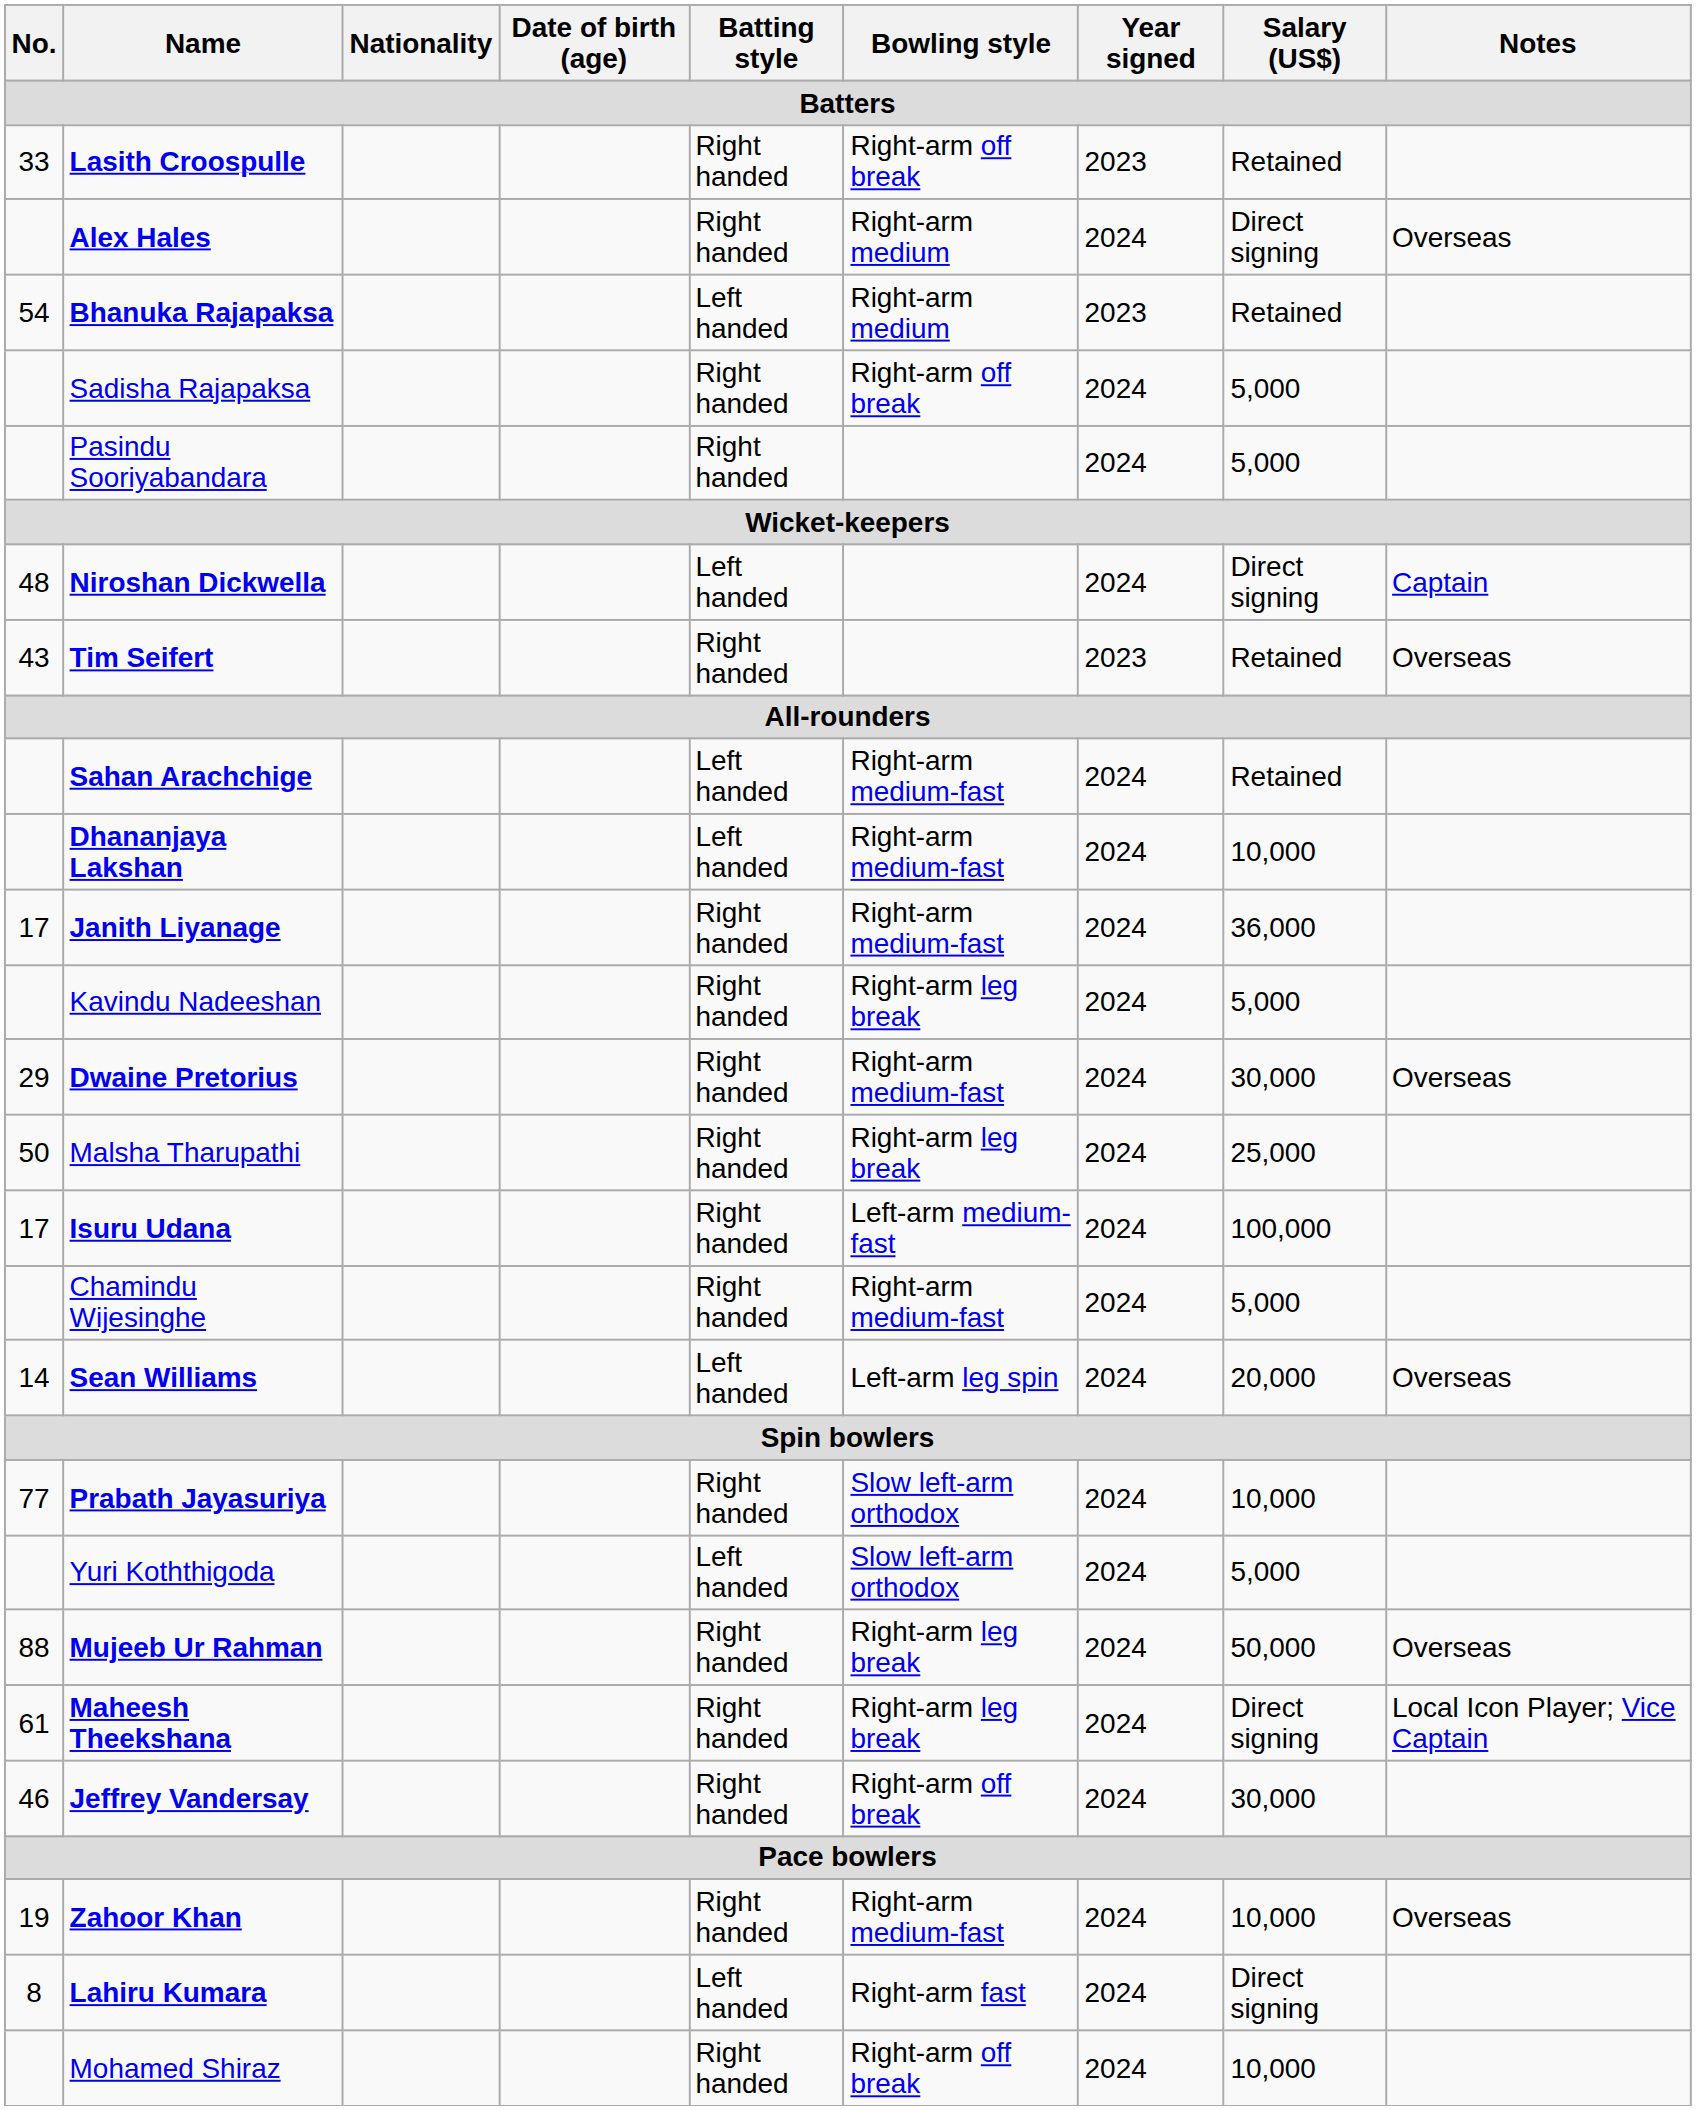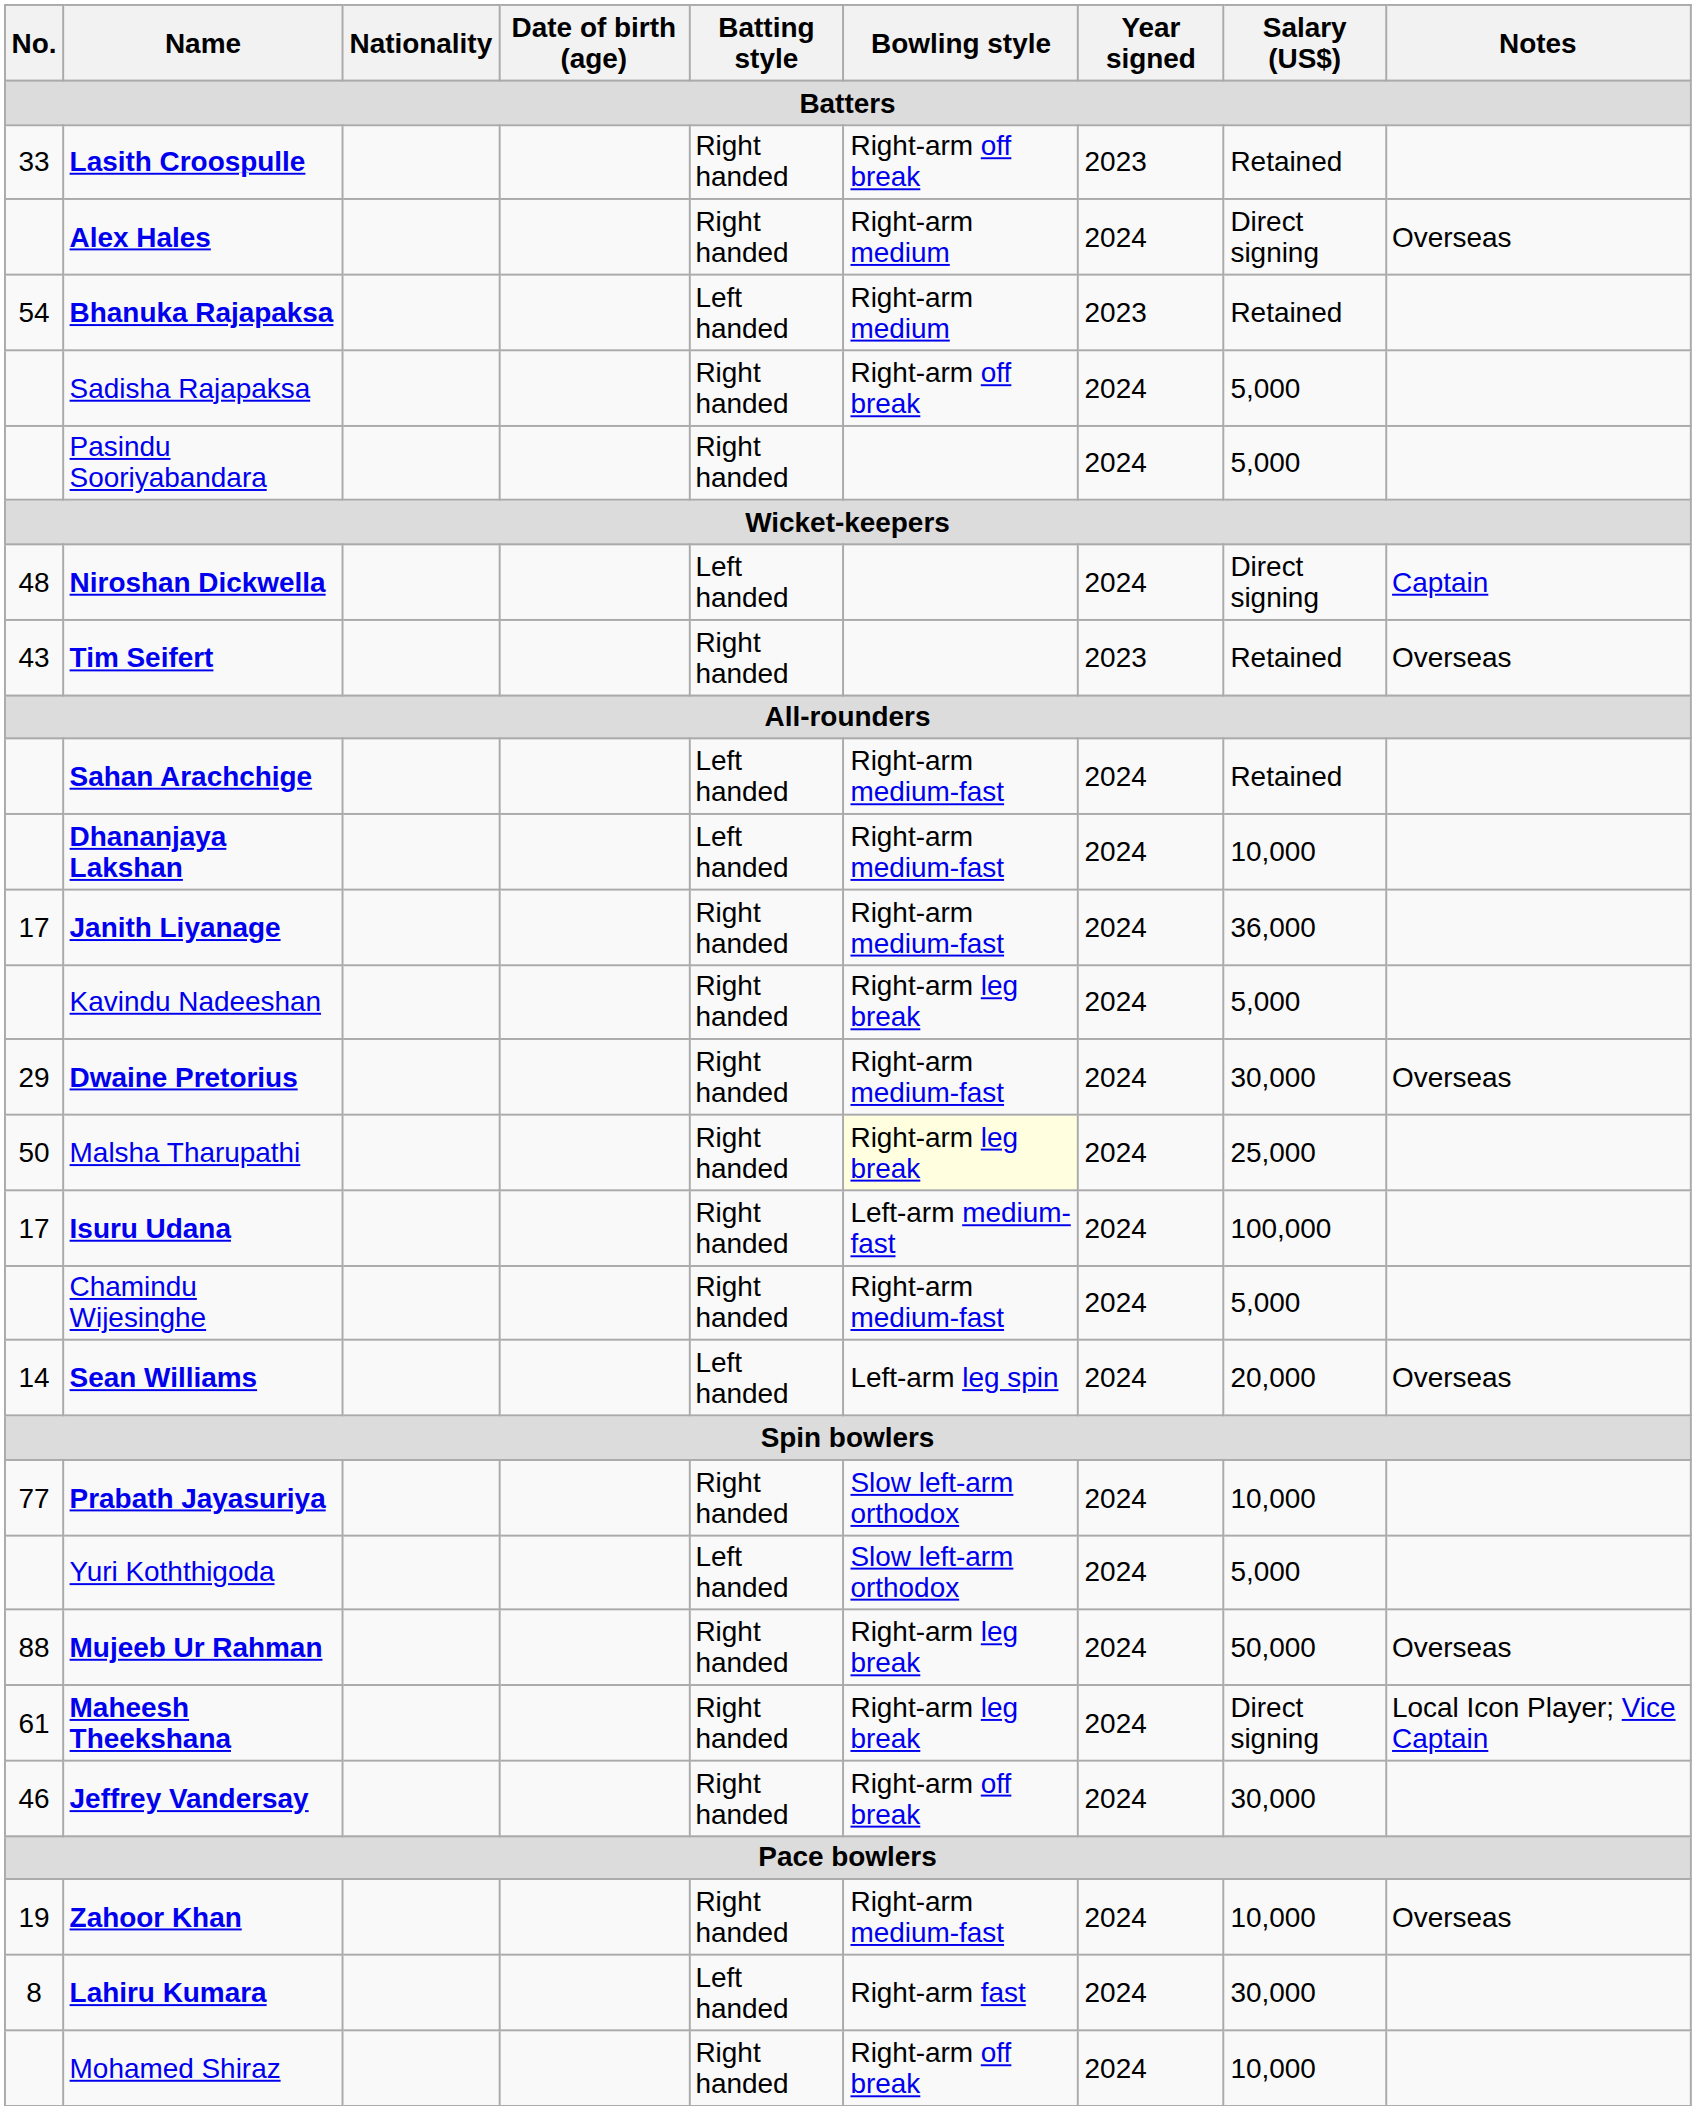Malsha Tharupathi | Bowling style: no background -> lightyellow background
Lahiru Kumara | Salary (US$): Direct signing -> 30,000
